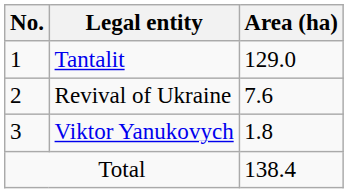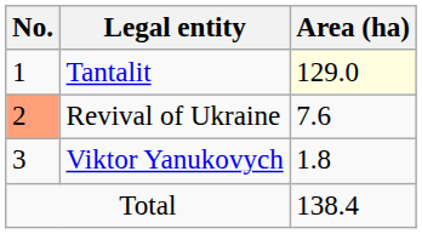Tantalit | Area (ha): no background -> lightyellow background
Revival of Ukraine | No.: no background -> lightsalmon background
